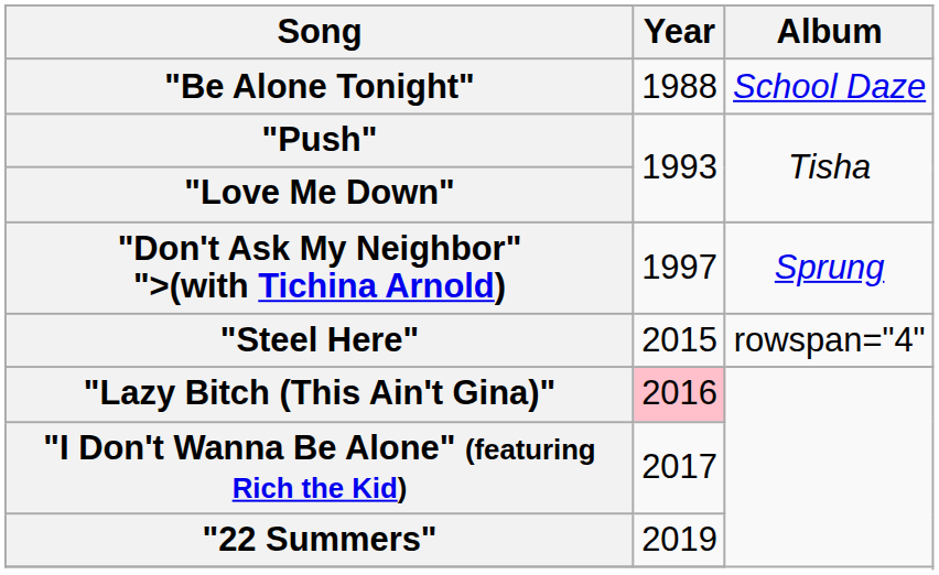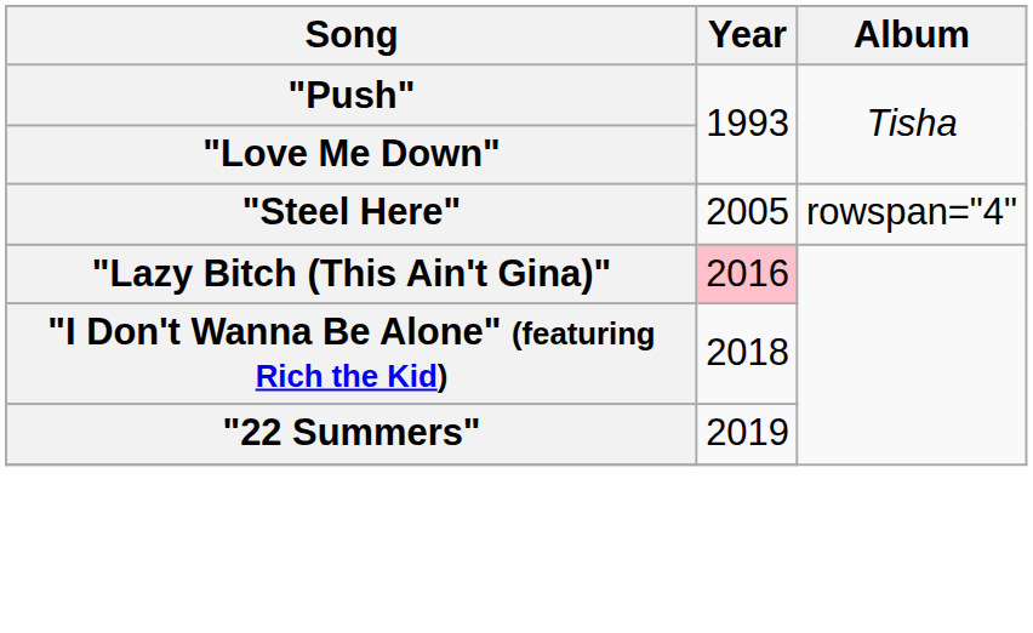- row: "Be Alone Tonight" | 1988 | School Daze
- row: "Don't Ask My Neighbor" ">(with Tichina Arnold) | 1997 | Sprung
"Steel Here" | Year: 2015 -> 2005
"I Don't Wanna Be Alone" (featuring Rich the Kid) | Year: 2017 -> 2018
